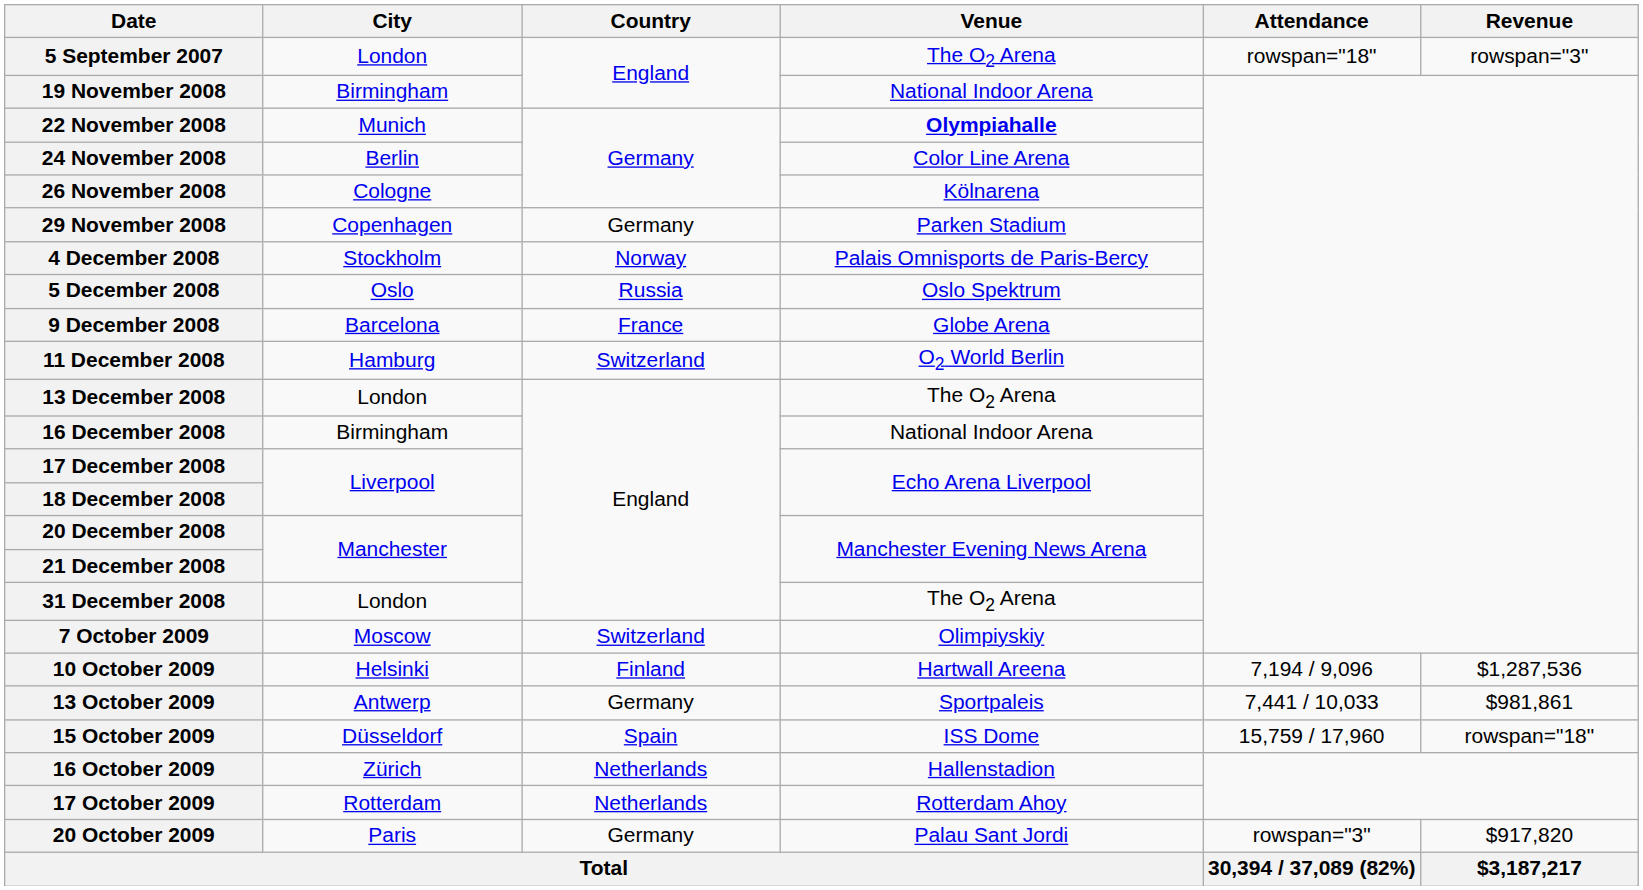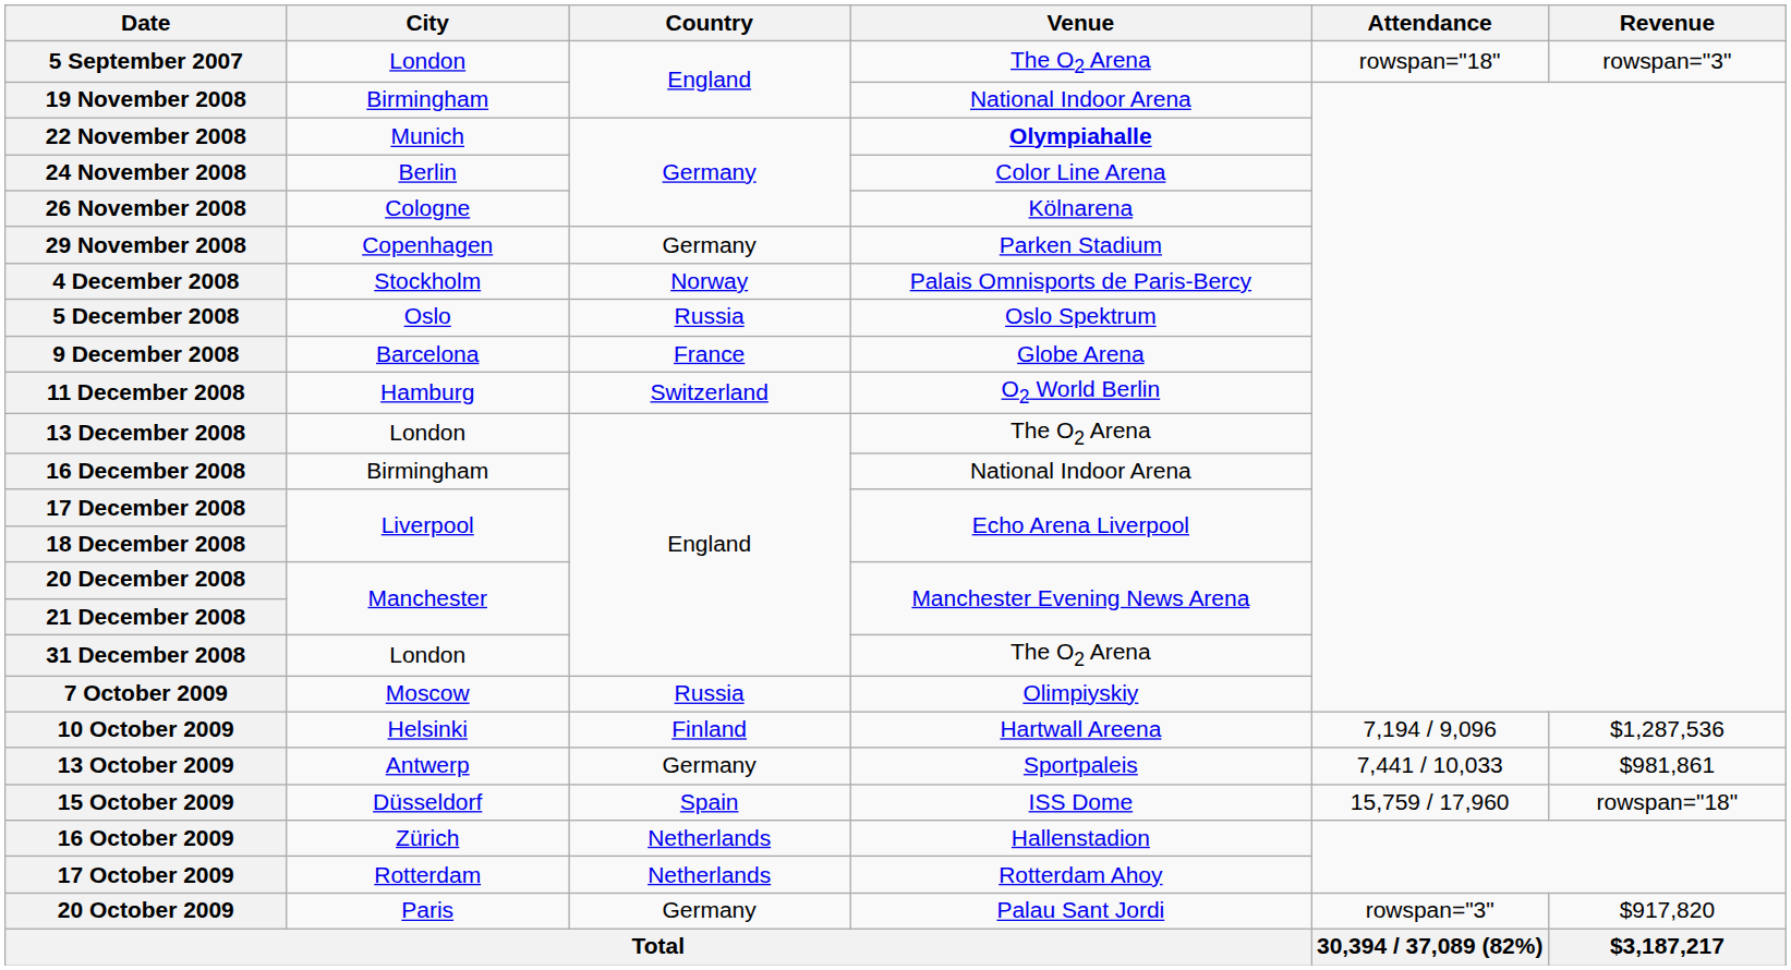7 October 2009 | Country: Switzerland -> Russia
